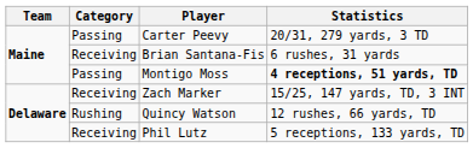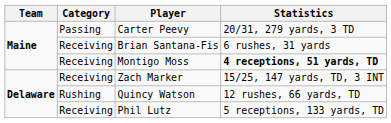Montigo Moss | Category: Passing -> Receiving
